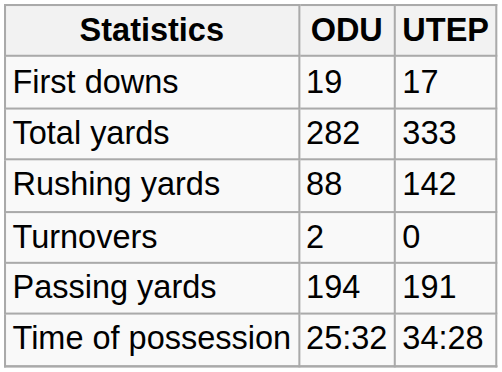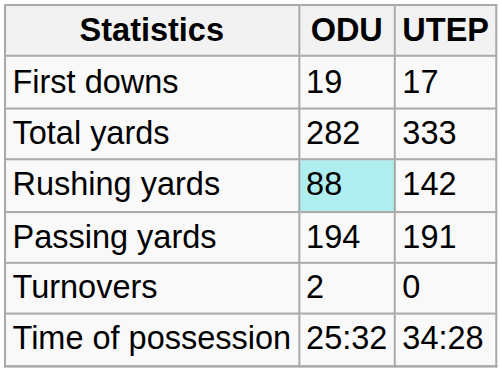Rushing yards | ODU: no background -> paleturquoise background
rows swapped: Passing yards <-> Turnovers
